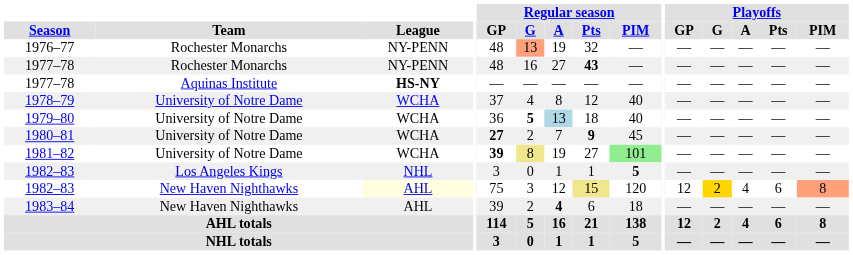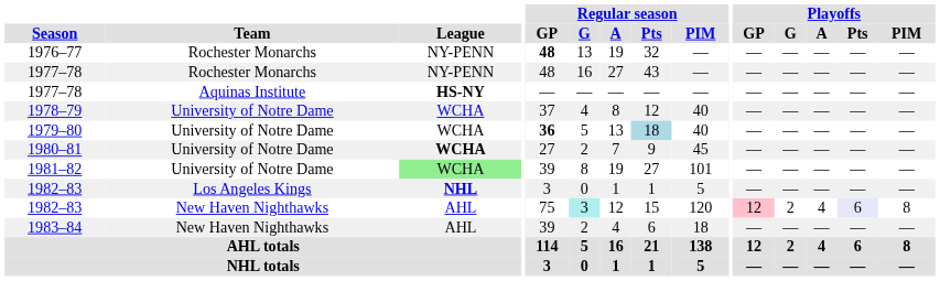1976–77 | Regular season / GP: normal -> bold
1976–77 | Regular season / G: lightsalmon background -> no background
1977–78 / Rochester Monarchs | Regular season / Pts: bold -> normal
1979–80 | Regular season / GP: normal -> bold
1979–80 | Regular season / G: bold -> normal
1979–80 | Regular season / A: lightblue background -> no background
1979–80 | Regular season / Pts: no background -> lightblue background
1980–81 | League: normal -> bold
1980–81 | Regular season / GP: bold -> normal
1980–81 | Regular season / Pts: bold -> normal
1981–82 | League: no background -> lightgreen background
1981–82 | Regular season / GP: bold -> normal
1981–82 | Regular season / G: khaki background -> no background
1981–82 | Regular season / PIM: lightgreen background -> no background
1982–83 / Los Angeles Kings | League: normal -> bold
1982–83 / Los Angeles Kings | Regular season / PIM: bold -> normal
1982–83 / New Haven Nighthawks | League: lightyellow background -> no background
1982–83 / New Haven Nighthawks | Regular season / G: no background -> paleturquoise background
1982–83 / New Haven Nighthawks | Regular season / Pts: khaki background -> no background
1982–83 / New Haven Nighthawks | Playoffs / GP: no background -> pink background
1982–83 / New Haven Nighthawks | Playoffs / G: gold background -> no background
1982–83 / New Haven Nighthawks | Playoffs / Pts: no background -> lavender background
1982–83 / New Haven Nighthawks | Playoffs / PIM: lightsalmon background -> no background
1983–84 | Regular season / A: bold -> normal
